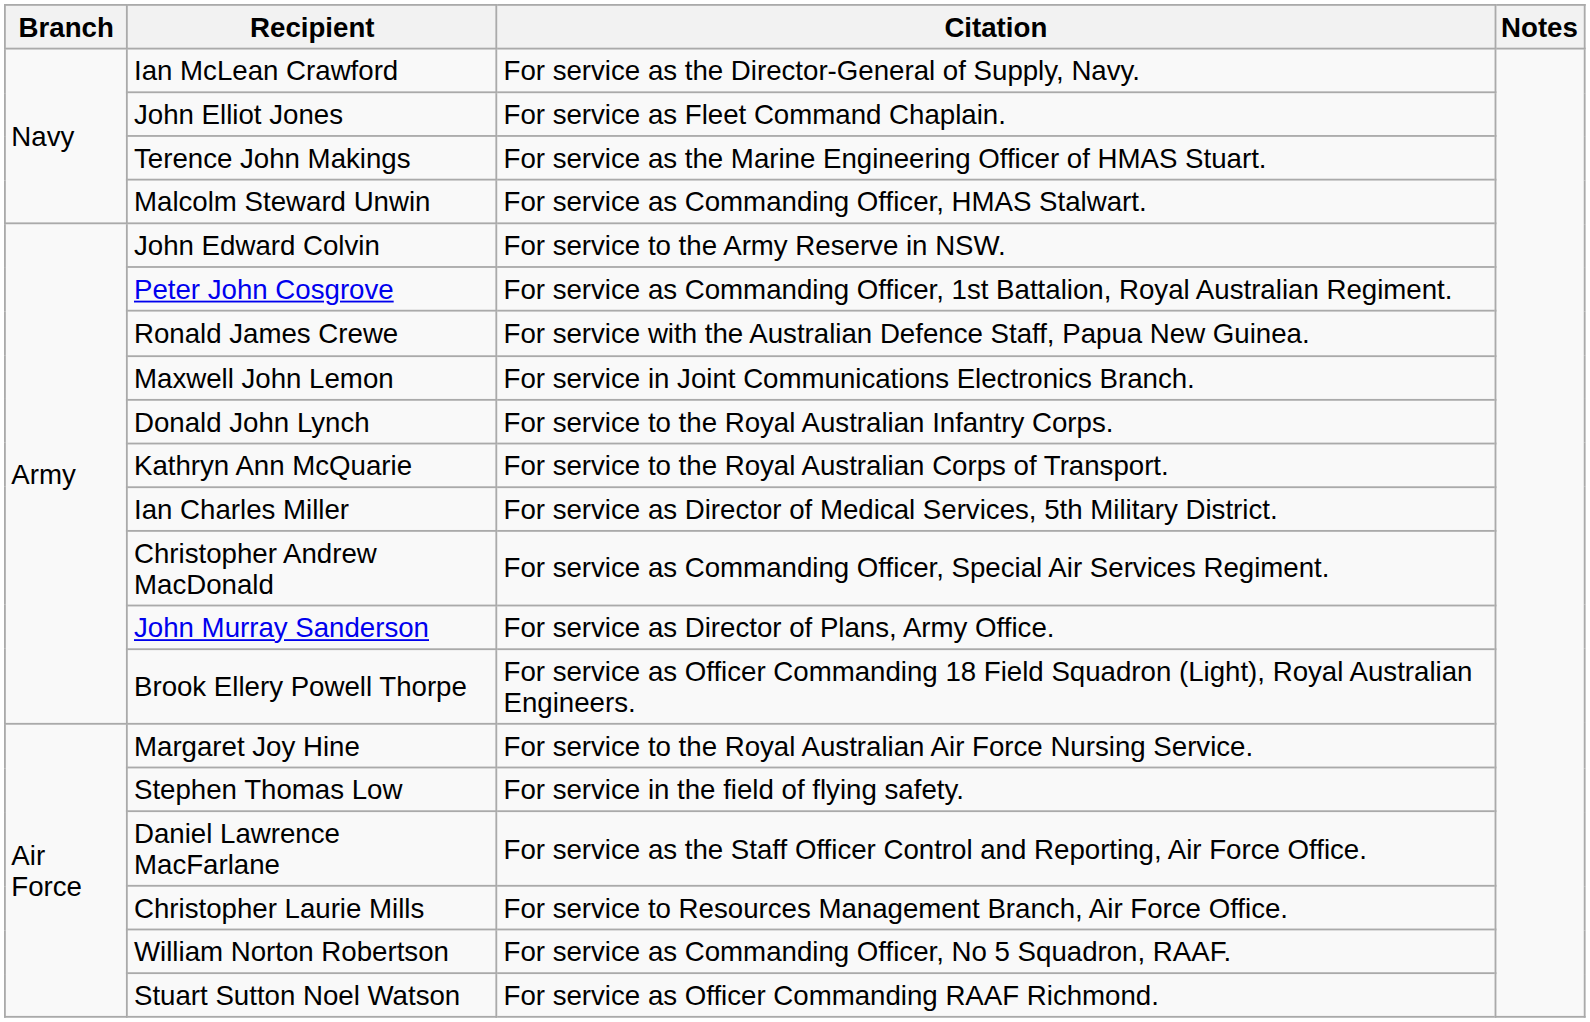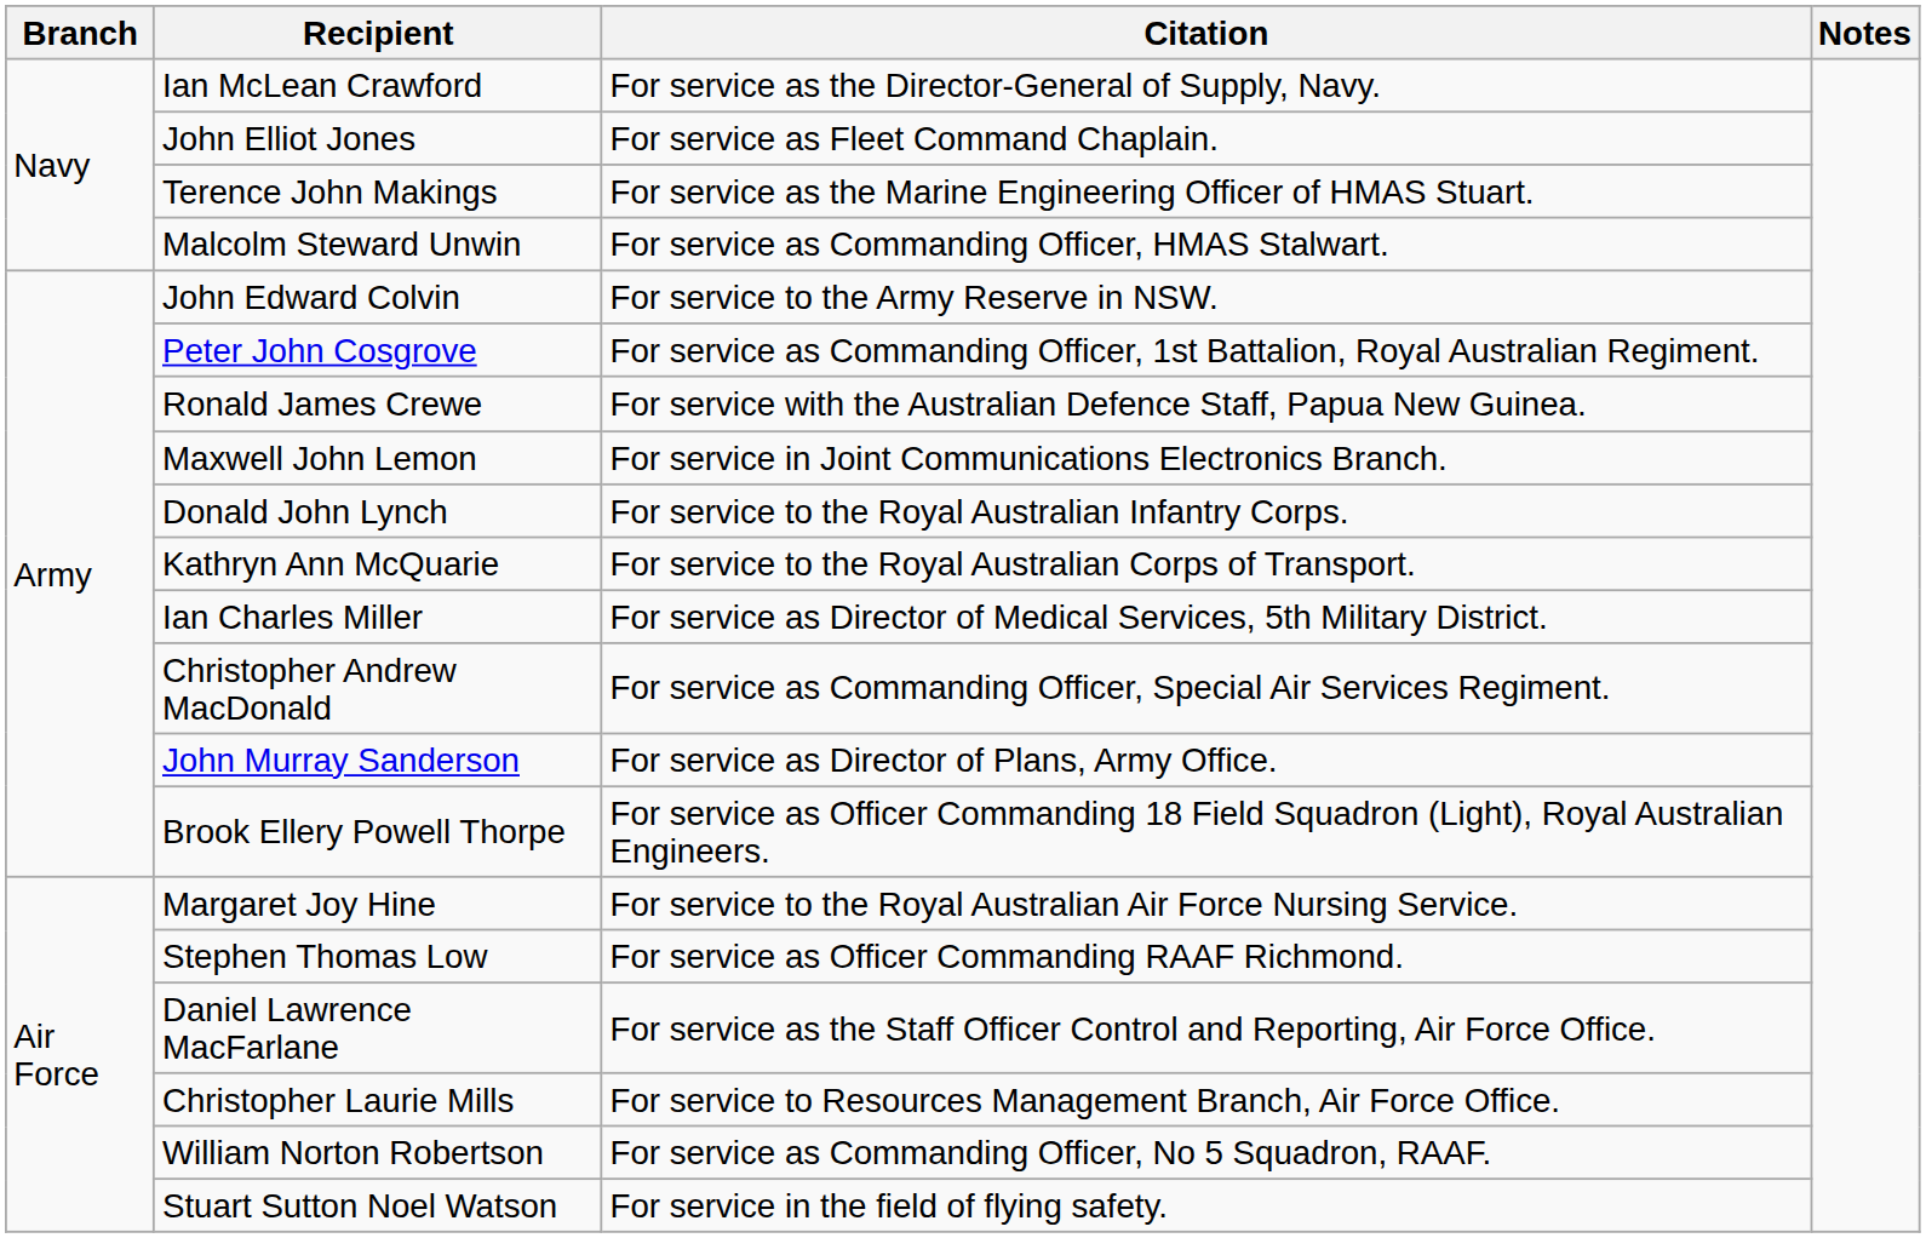Stephen Thomas Low | Citation: For service in the field of flying safety. -> For service as Officer Commanding RAAF Richmond.
Stuart Sutton Noel Watson | Citation: For service as Officer Commanding RAAF Richmond. -> For service in the field of flying safety.
